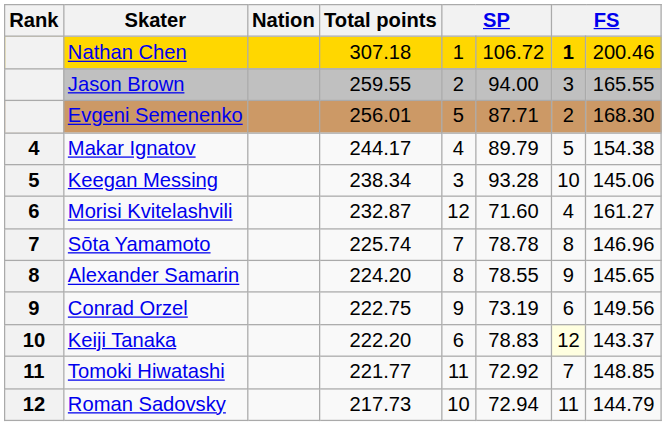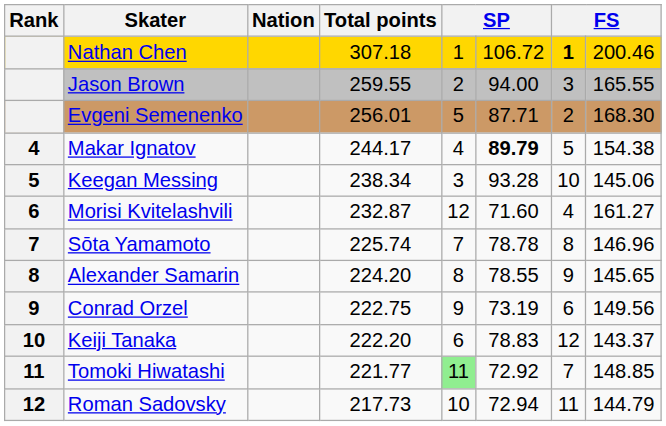Makar Ignatov | column 6: normal -> bold
Keiji Tanaka | column 7: lightyellow background -> no background
Tomoki Hiwatashi | column 5: no background -> lightgreen background
